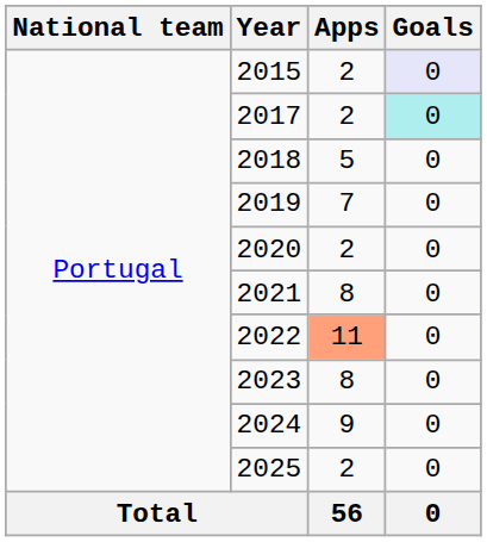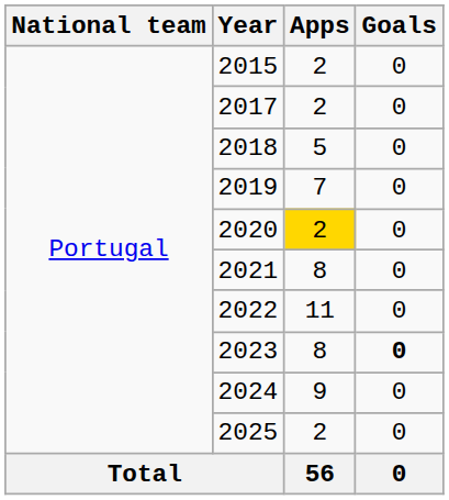2015 | Goals: lavender background -> no background
2017 | Goals: paleturquoise background -> no background
2020 | Apps: no background -> gold background
2022 | Apps: lightsalmon background -> no background
2023 | Goals: normal -> bold
